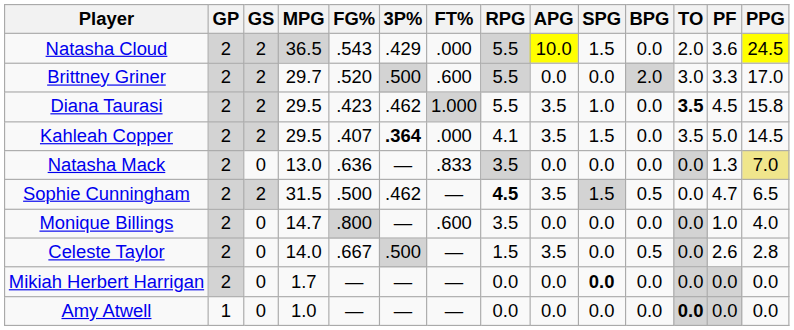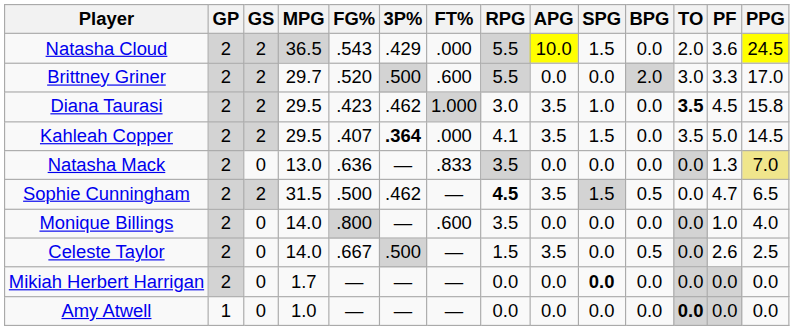Diana Taurasi | RPG: 5.5 -> 3.0
Monique Billings | MPG: 14.7 -> 14.0
Celeste Taylor | PPG: 2.8 -> 2.5
